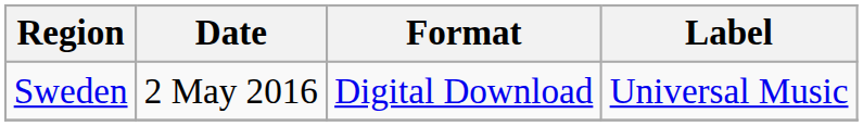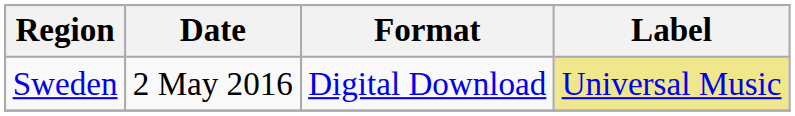Sweden | Label: no background -> khaki background
